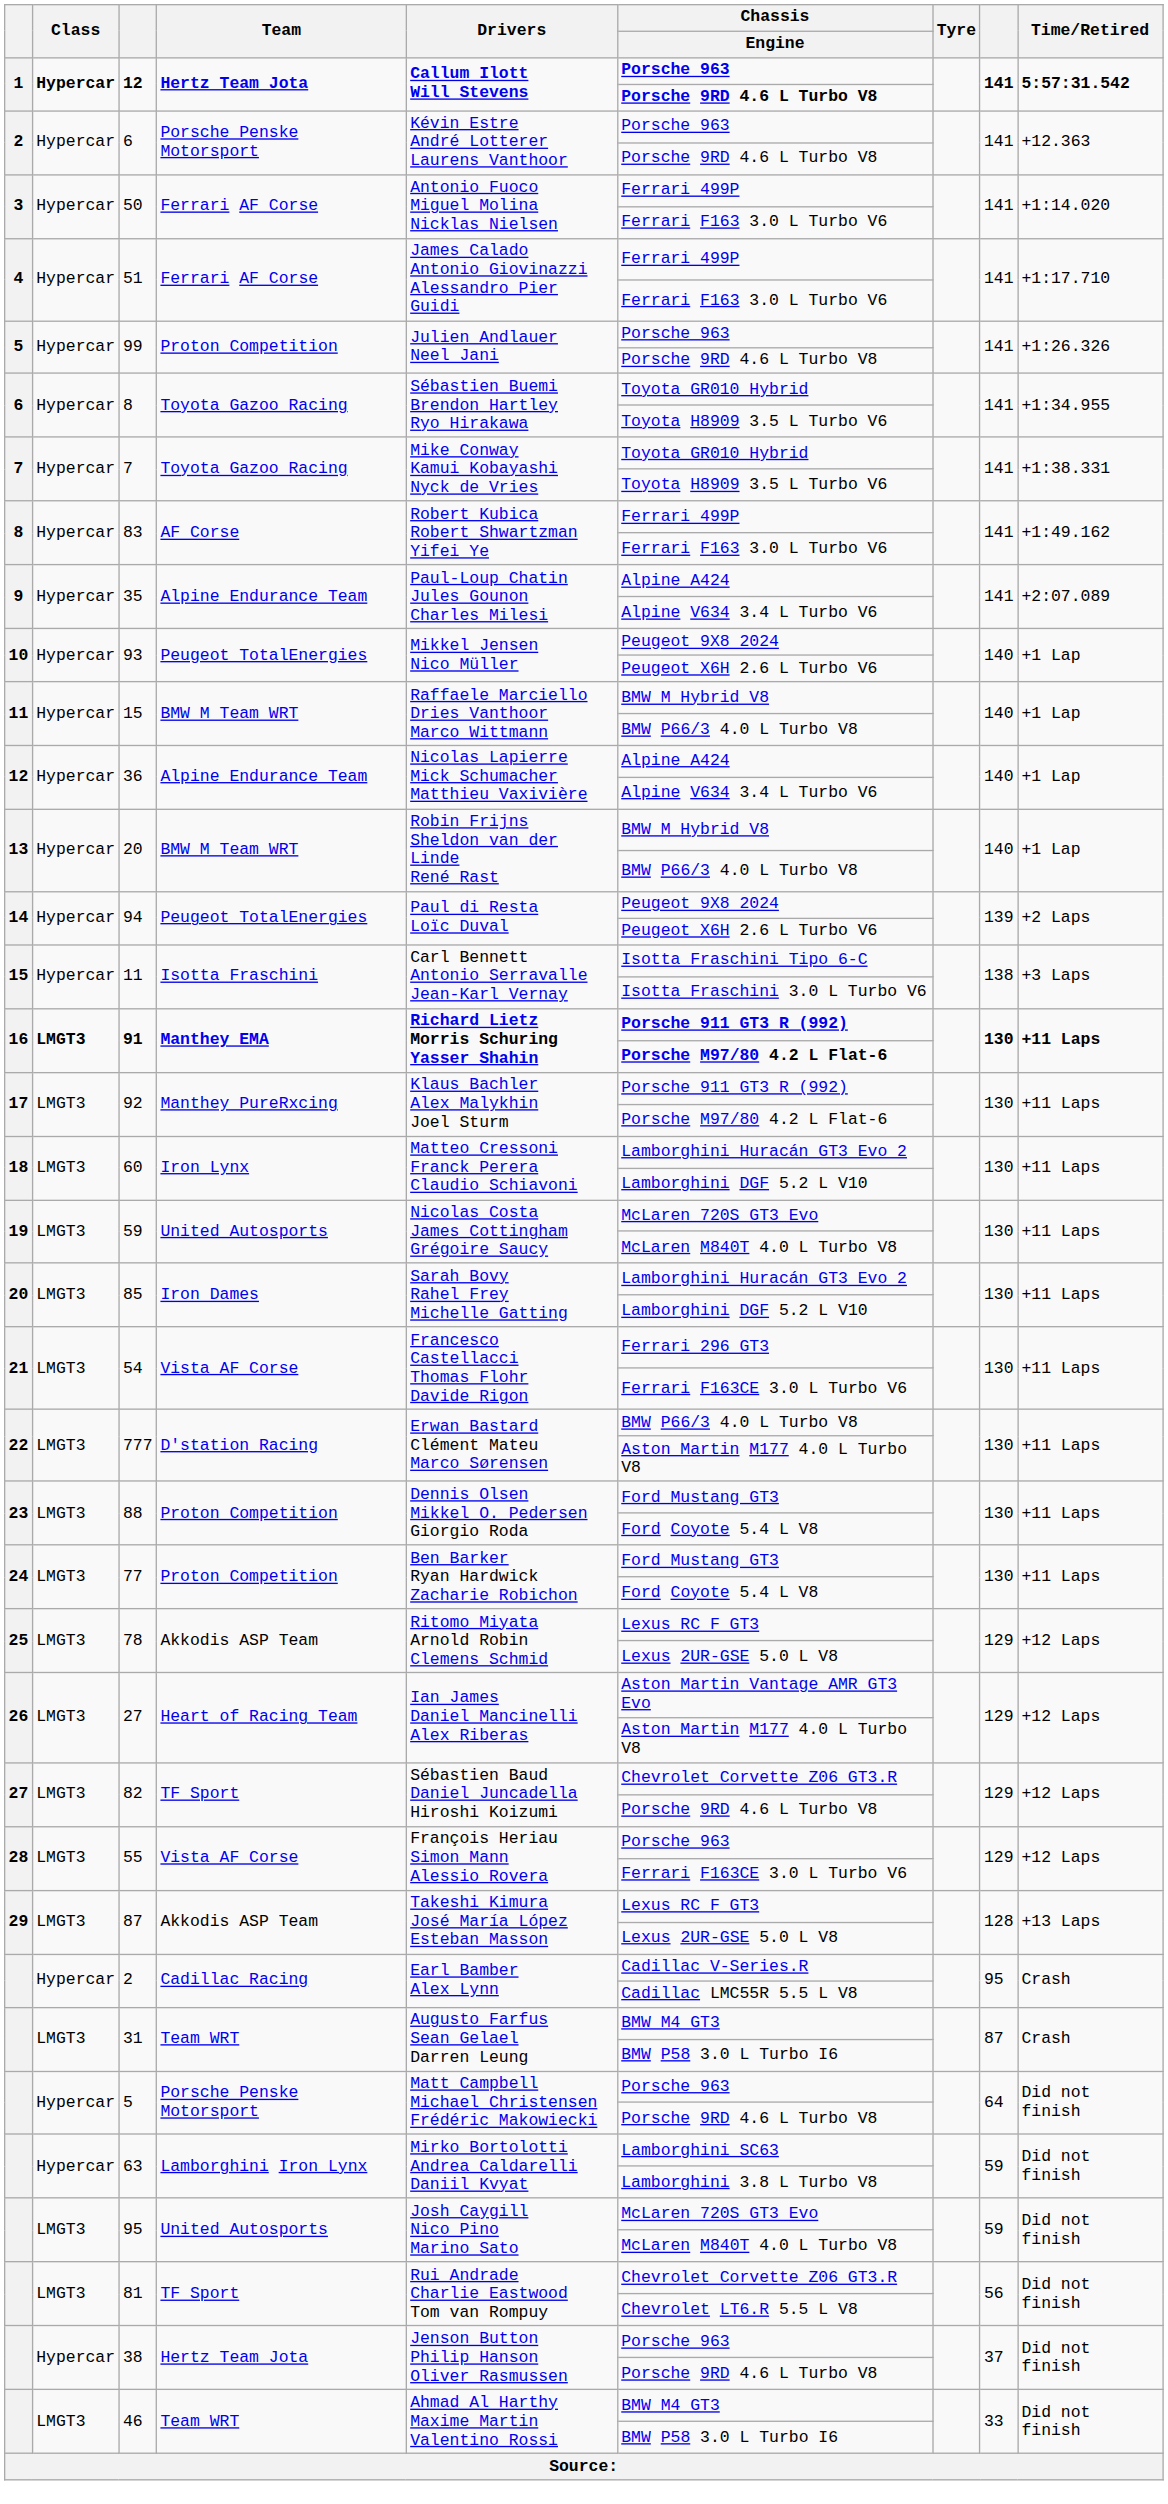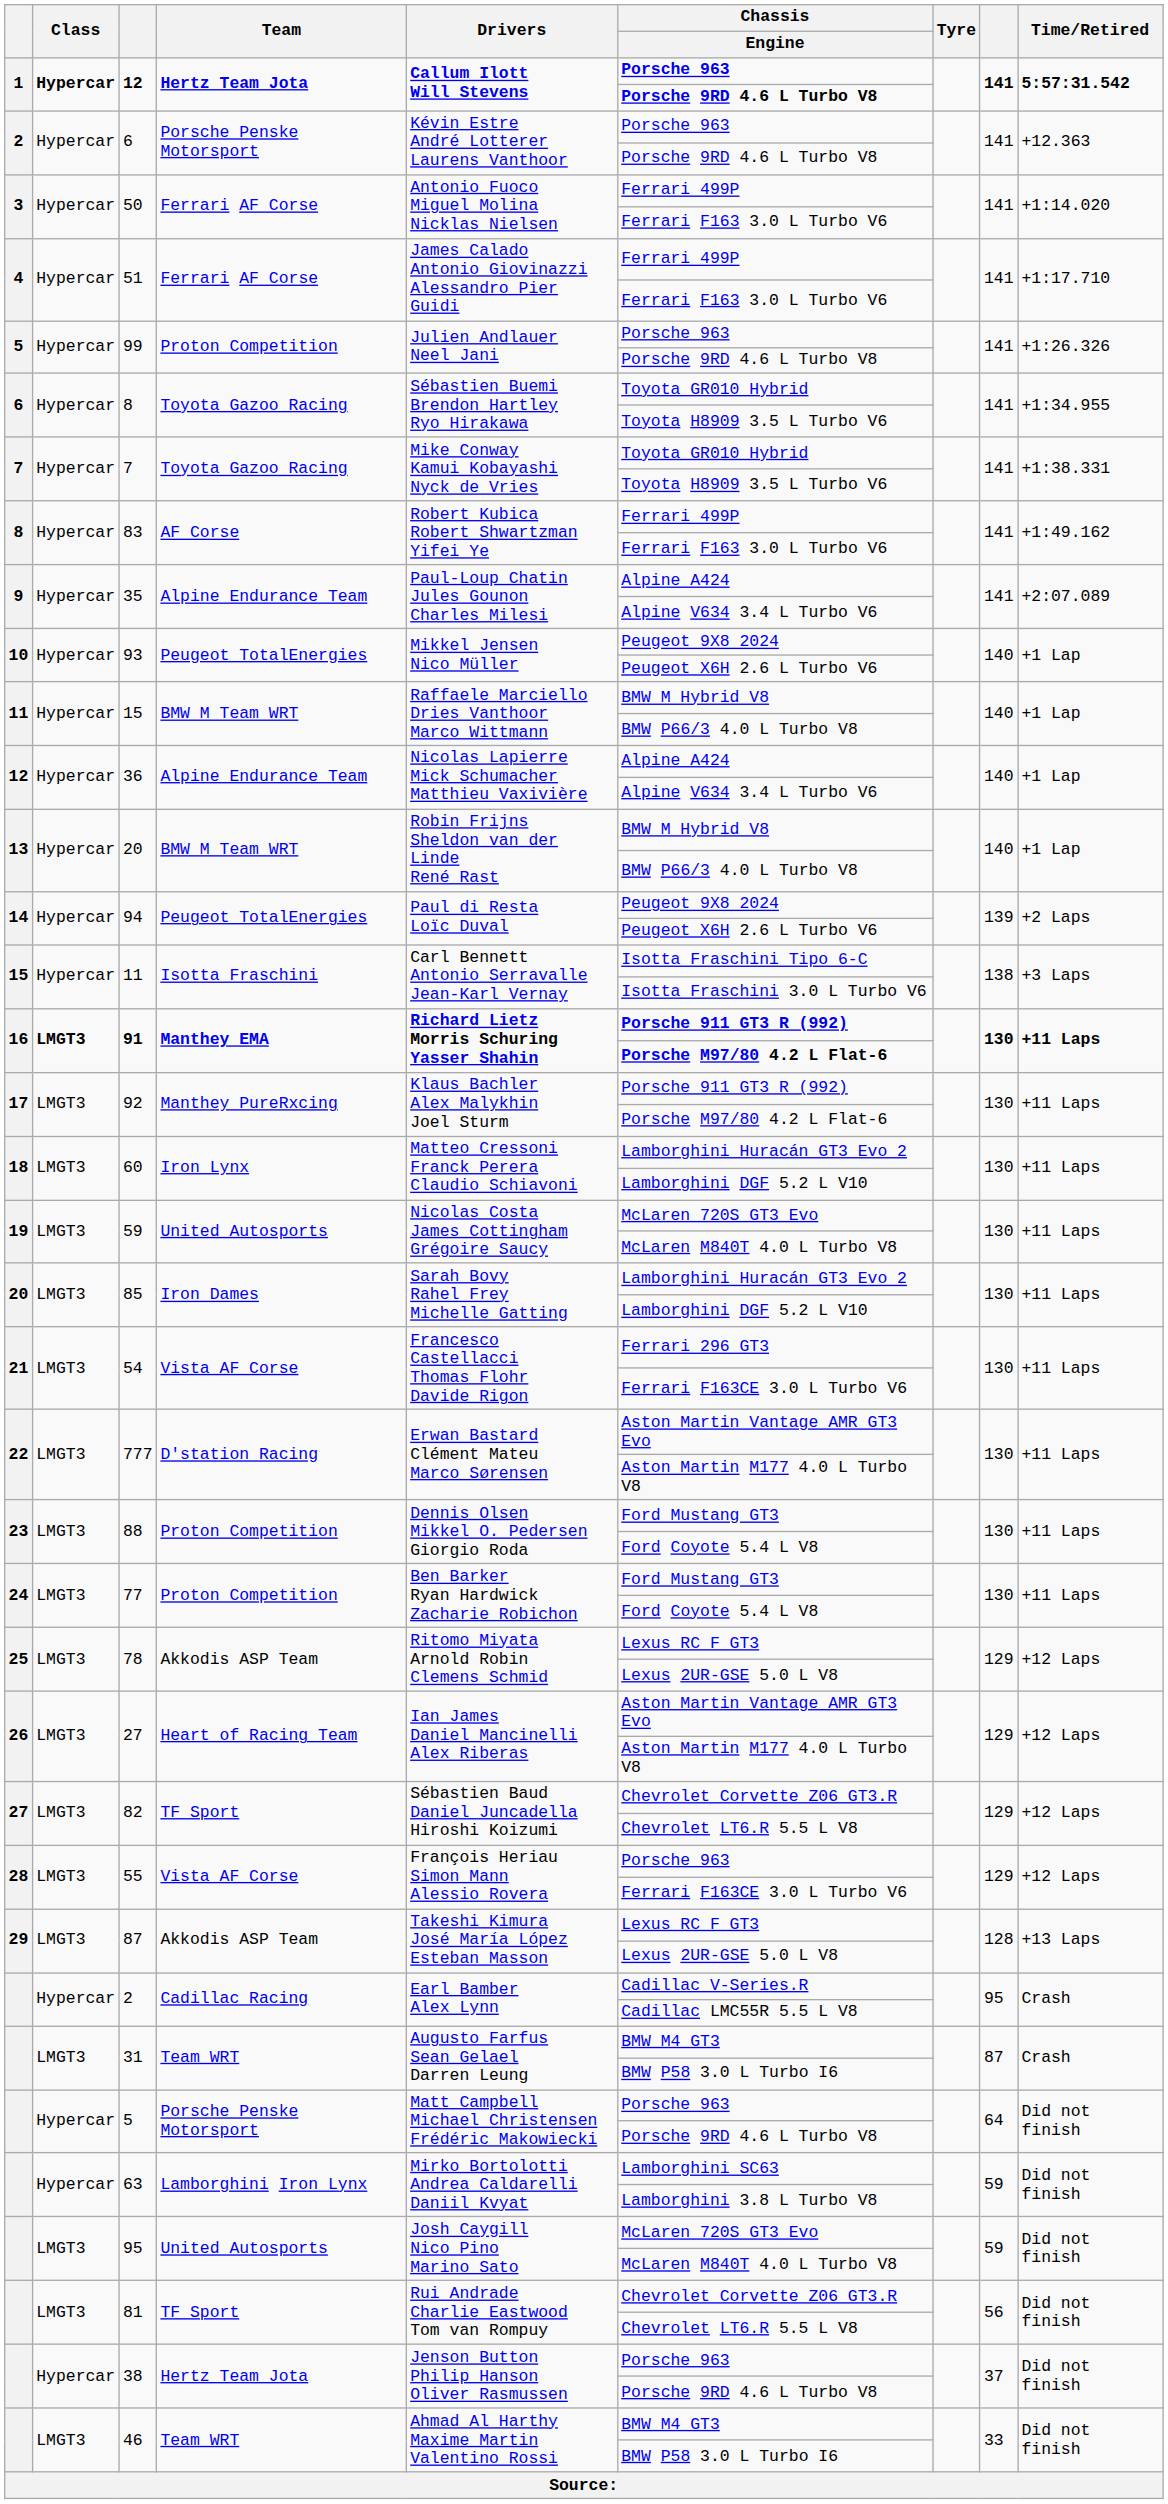row 45 | Chassis / Engine: BMW P66/3 4.0 L Turbo V8 -> Aston Martin Vantage AMR GT3 Evo
row 56 | Chassis / Engine: Porsche 9RD 4.6 L Turbo V8 -> Chevrolet LT6.R 5.5 L V8
